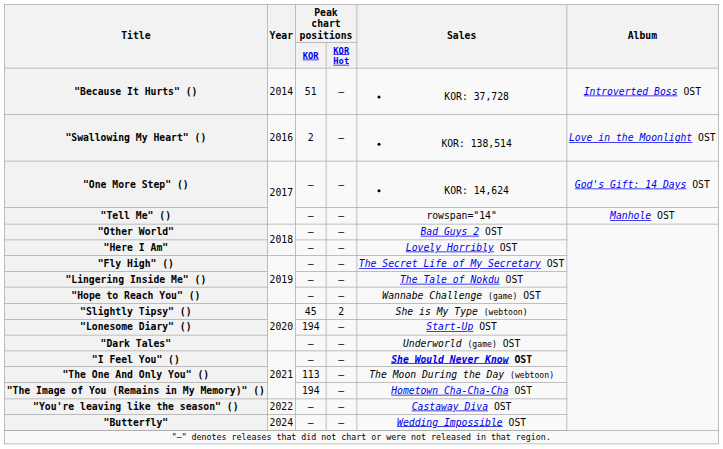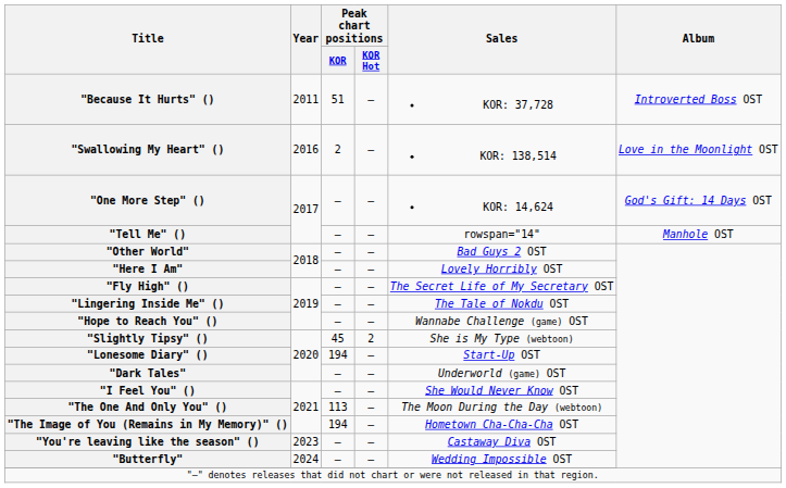"Because It Hurts" () | Year: 2014 -> 2011
"I Feel You" () | Sales: bold -> normal
"You're leaving like the season" () | Year: 2022 -> 2023
